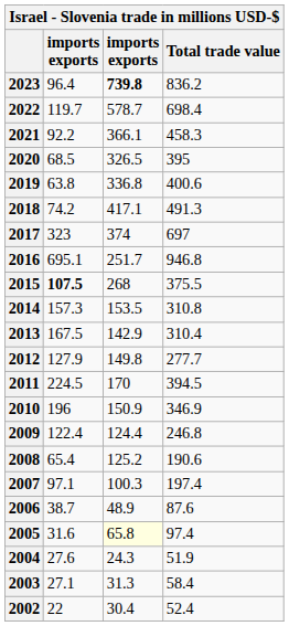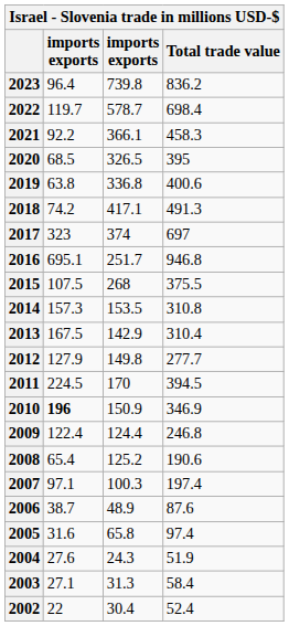2023 | column 3: bold -> normal
2015 | column 2: bold -> normal
2010 | column 2: normal -> bold
2005 | column 3: lightyellow background -> no background
